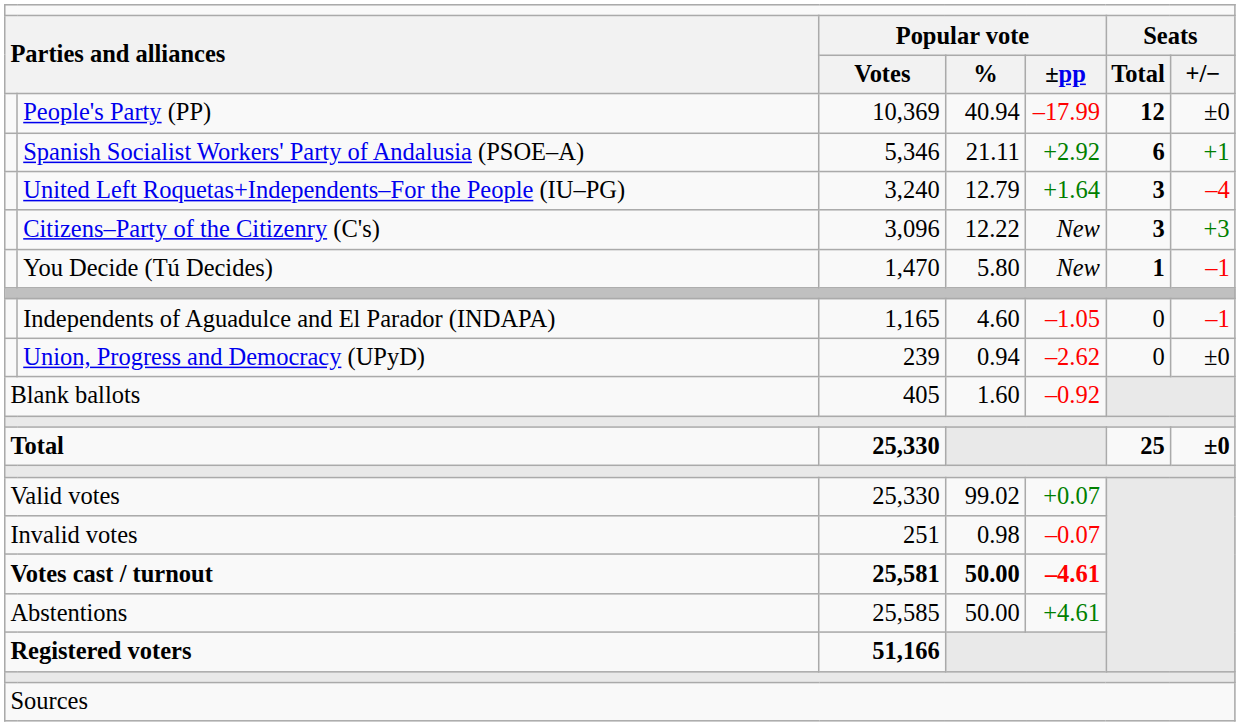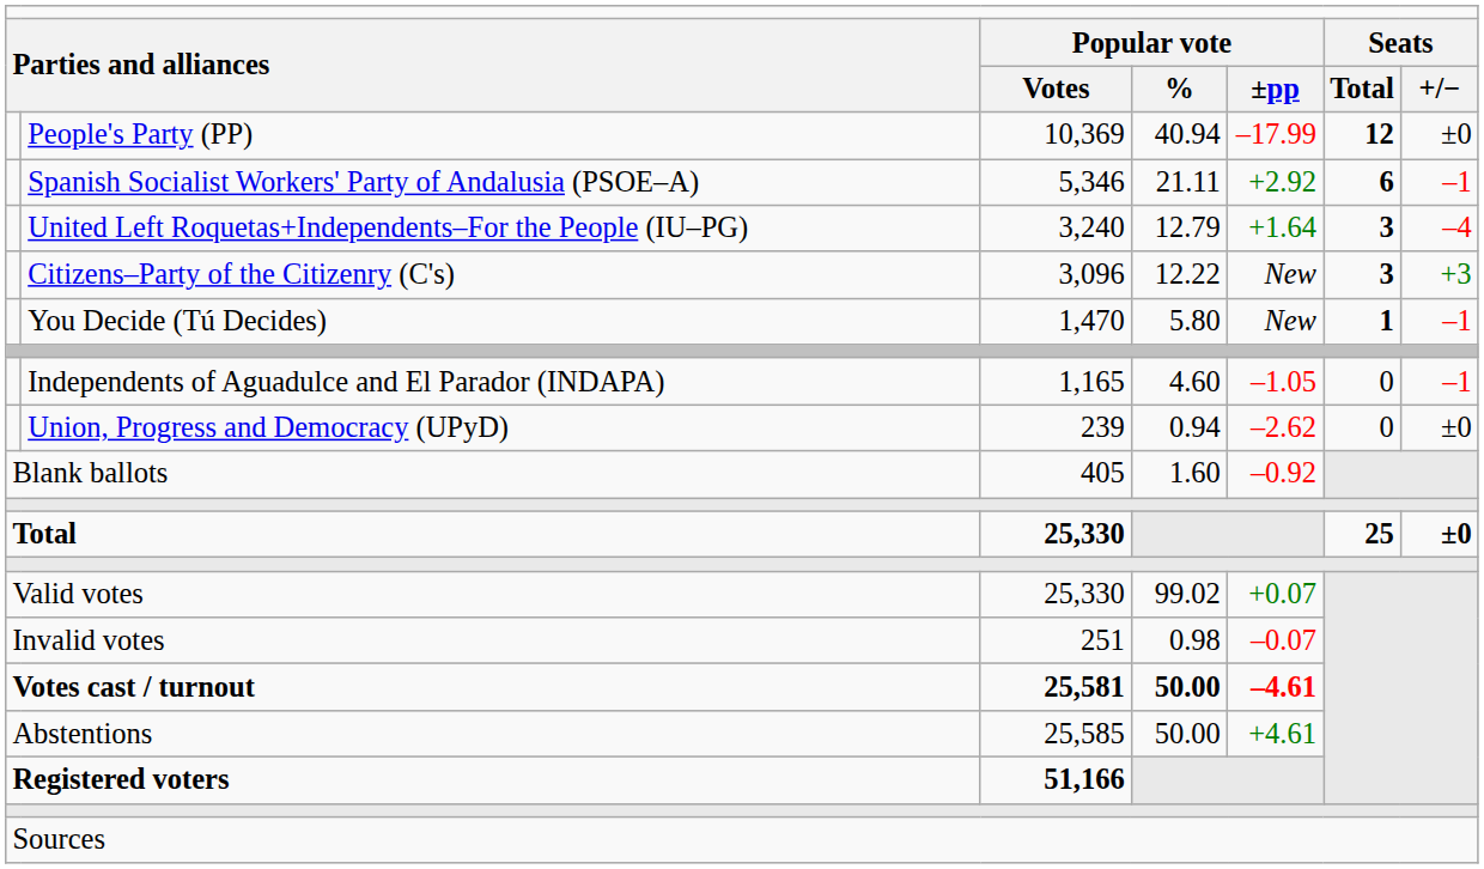Spanish Socialist Workers' Party of Andalusia (PSOE–A) | column 7: +1 -> –1
